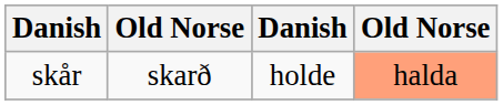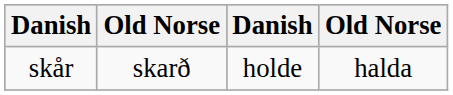skår | column 4: lightsalmon background -> no background
